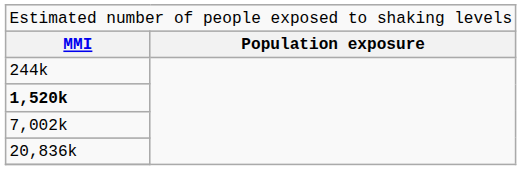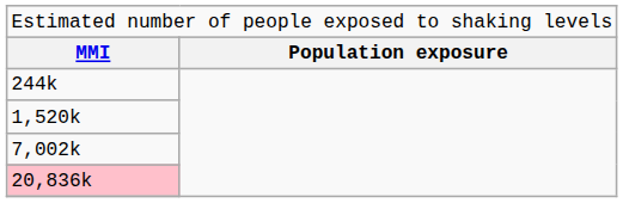1,520k | column 1: bold -> normal
20,836k | column 1: no background -> pink background
